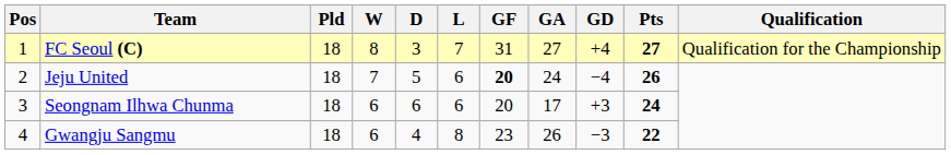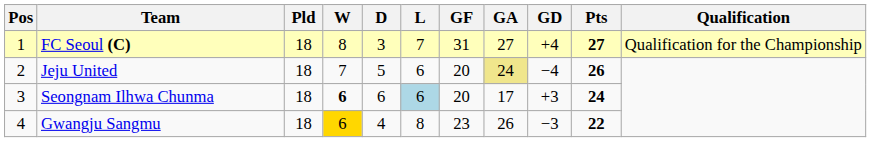Jeju United | GF: bold -> normal
Jeju United | GA: no background -> khaki background
Seongnam Ilhwa Chunma | W: normal -> bold
Seongnam Ilhwa Chunma | L: no background -> lightblue background
Gwangju Sangmu | W: no background -> gold background
